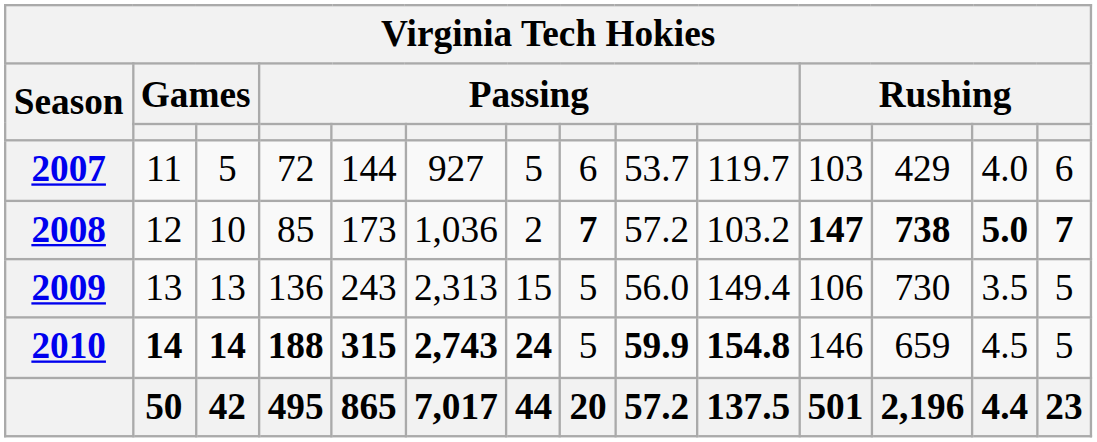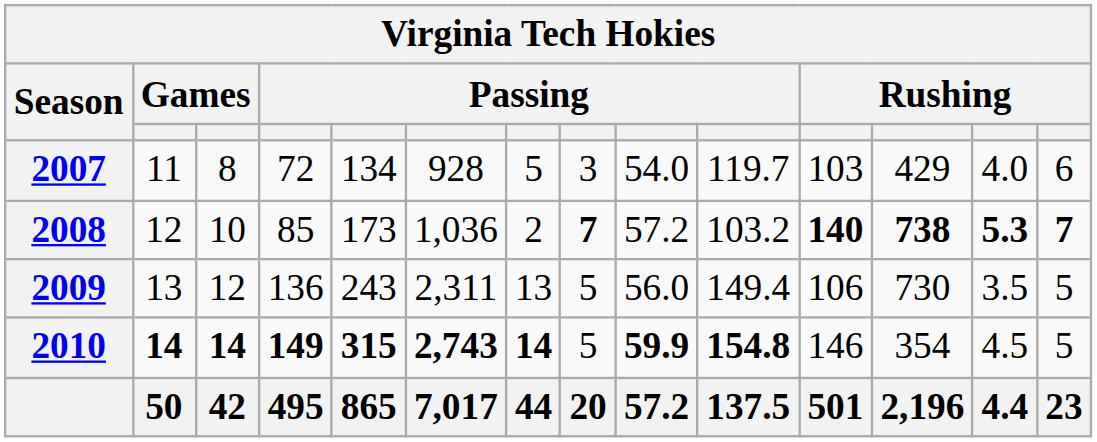2007 | column 3: 5 -> 8
2007 | column 5: 144 -> 134
2007 | column 6: 927 -> 928
2007 | column 8: 6 -> 3
2007 | column 9: 53.7 -> 54.0
2008 | column 11: 147 -> 140
2008 | column 13: 5.0 -> 5.3
2009 | column 3: 13 -> 12
2009 | column 6: 2,313 -> 2,311
2009 | column 7: 15 -> 13
2010 | column 4: 188 -> 149
2010 | column 7: 24 -> 14
2010 | column 12: 659 -> 354
